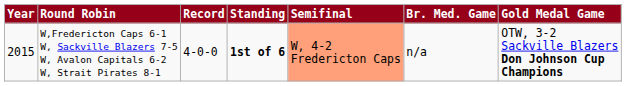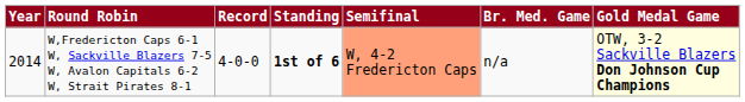row 2 | column 1: 2015 -> 2014
row 2 | column 7: no background -> lightyellow background
